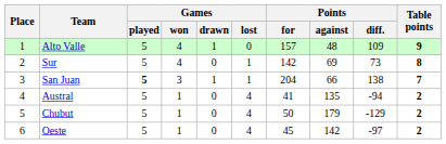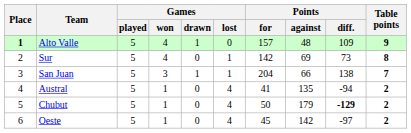Alto Valle | Place: normal -> bold
San Juan | Games / played: bold -> normal
Chubut | Points / diff.: normal -> bold
